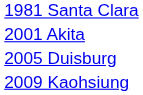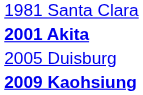2001 Akita | column 1: normal -> bold
2009 Kaohsiung | column 1: normal -> bold
